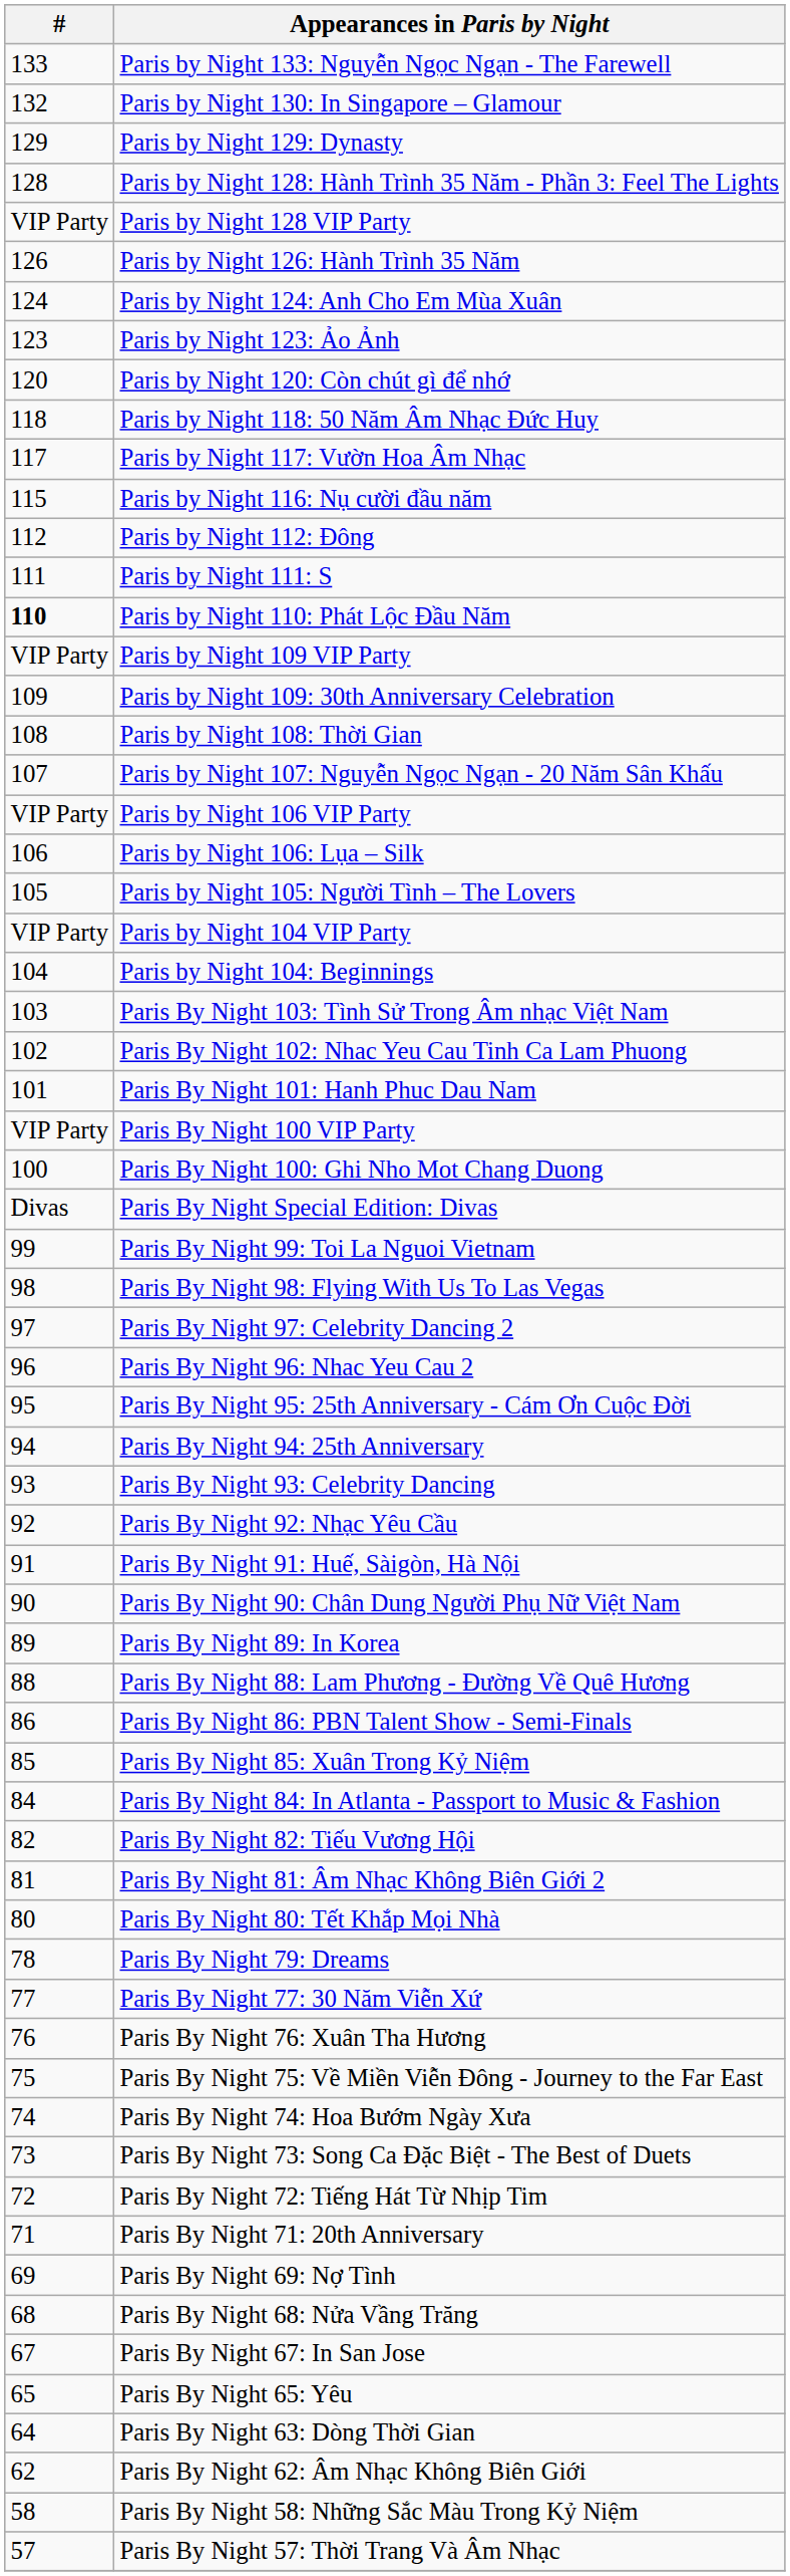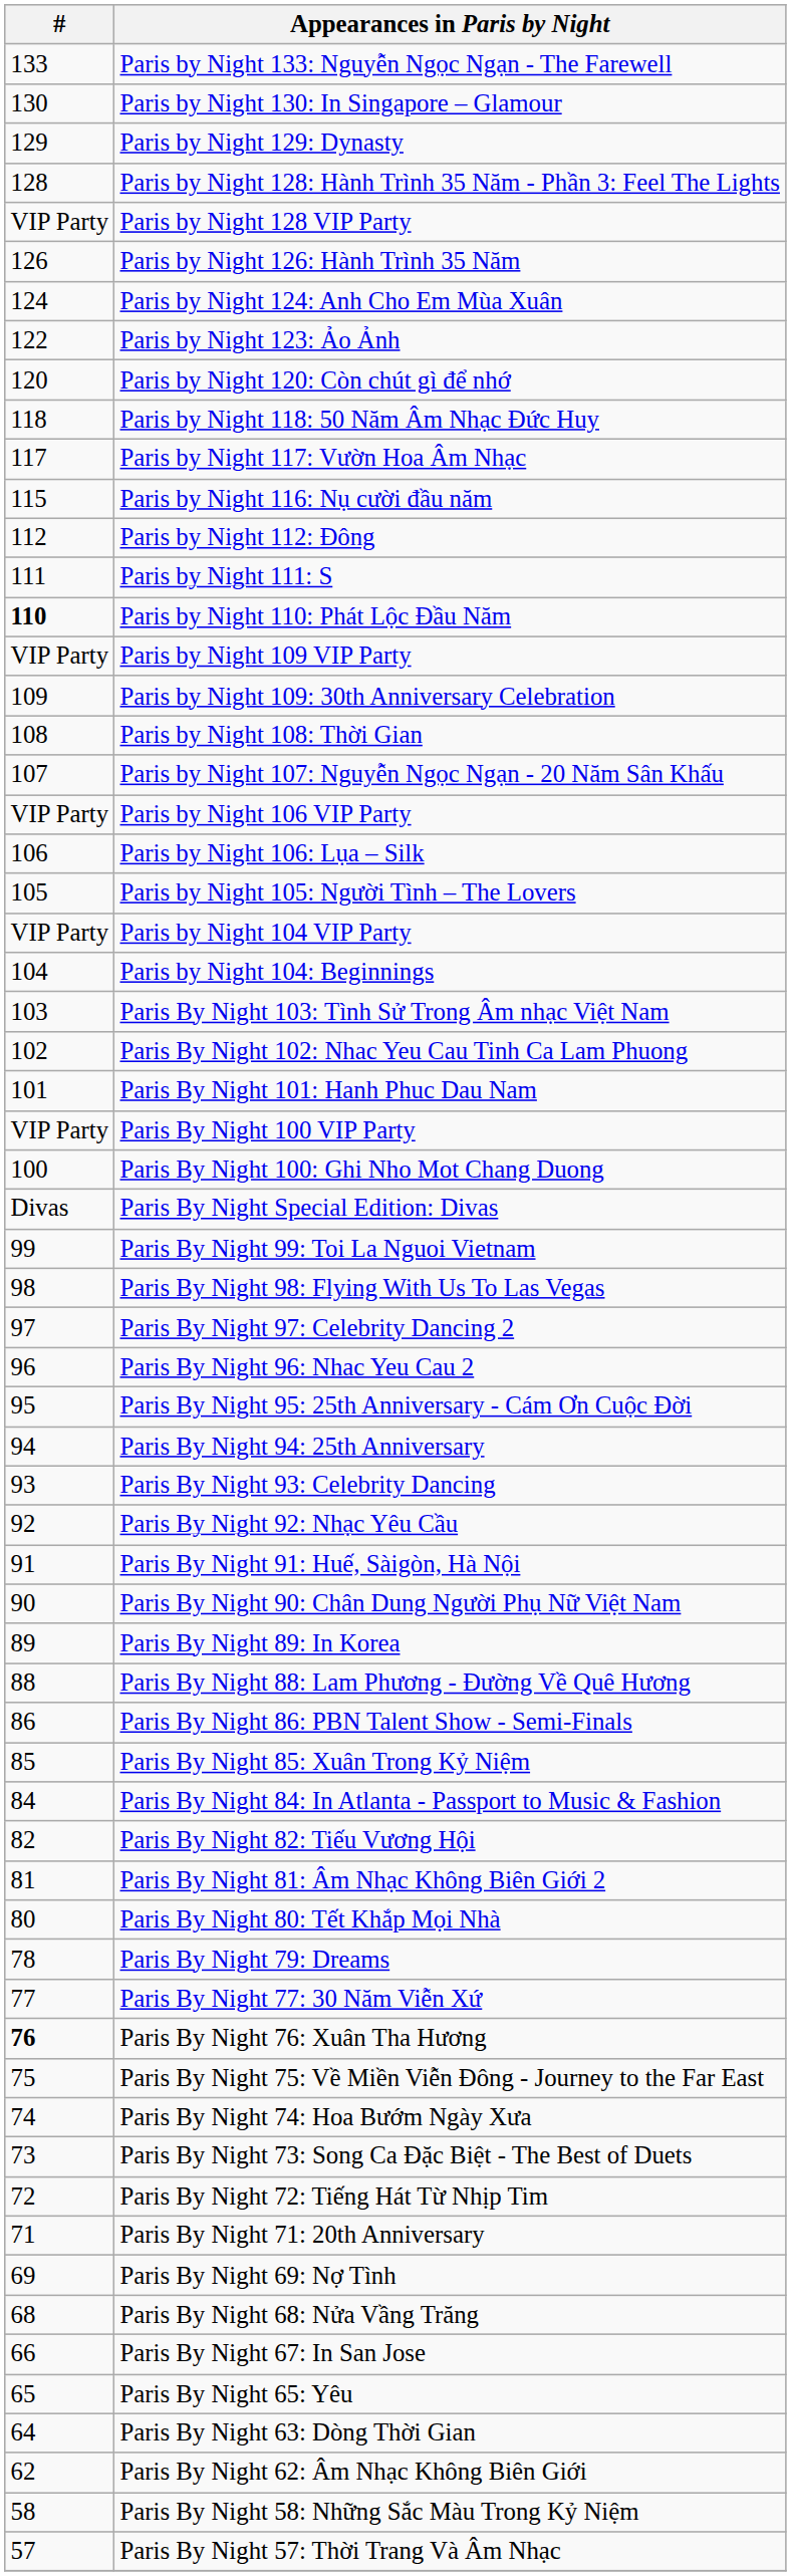Paris by Night 130: In Singapore – Glamour | #: 132 -> 130
Paris by Night 123: Ảo Ảnh | #: 123 -> 122
Paris By Night 76: Xuân Tha Hương | #: normal -> bold
Paris By Night 67: In San Jose | #: 67 -> 66
